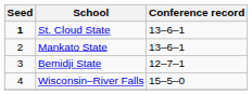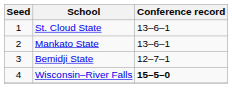St. Cloud State | Seed: bold -> normal
Wisconsin–River Falls | Conference record: normal -> bold
